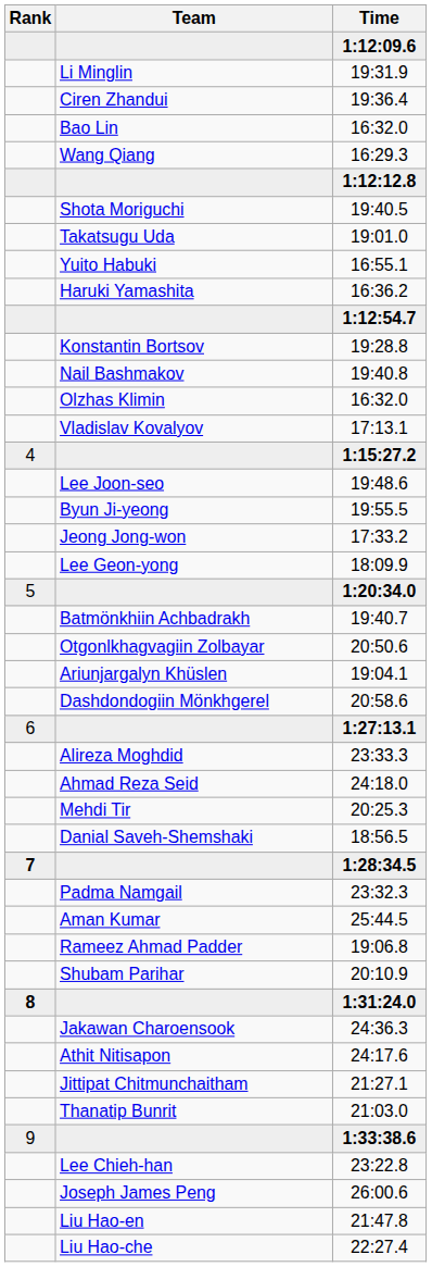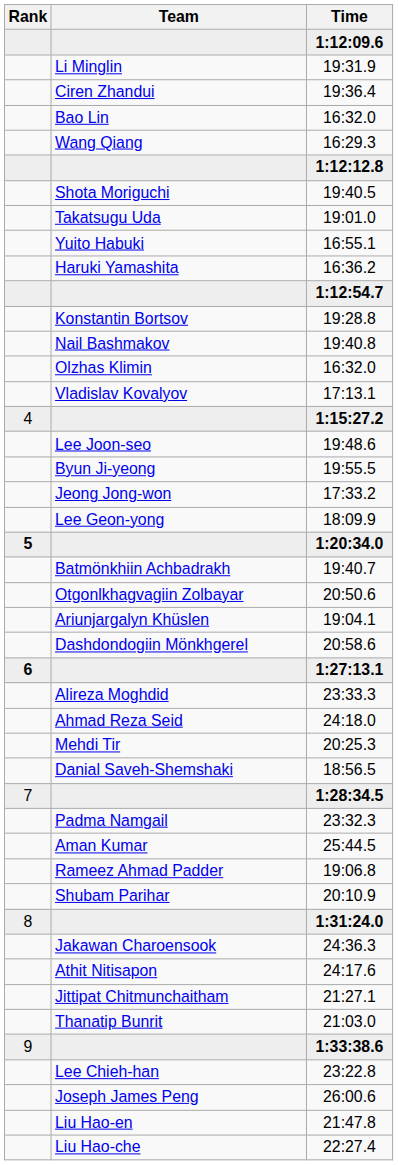1:20:34.0 | Rank: normal -> bold
1:27:13.1 | Rank: normal -> bold
1:28:34.5 | Rank: bold -> normal
1:31:24.0 | Rank: bold -> normal
